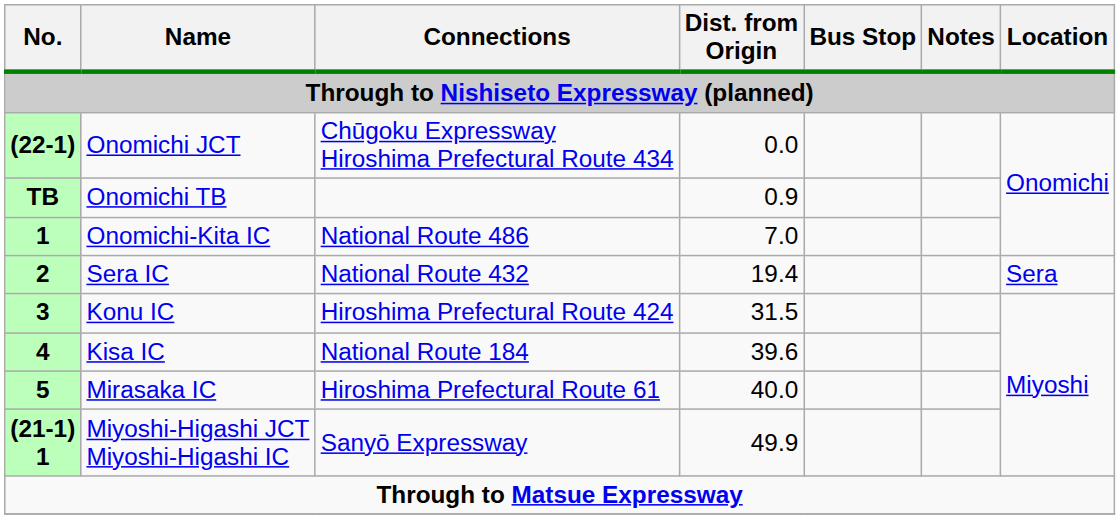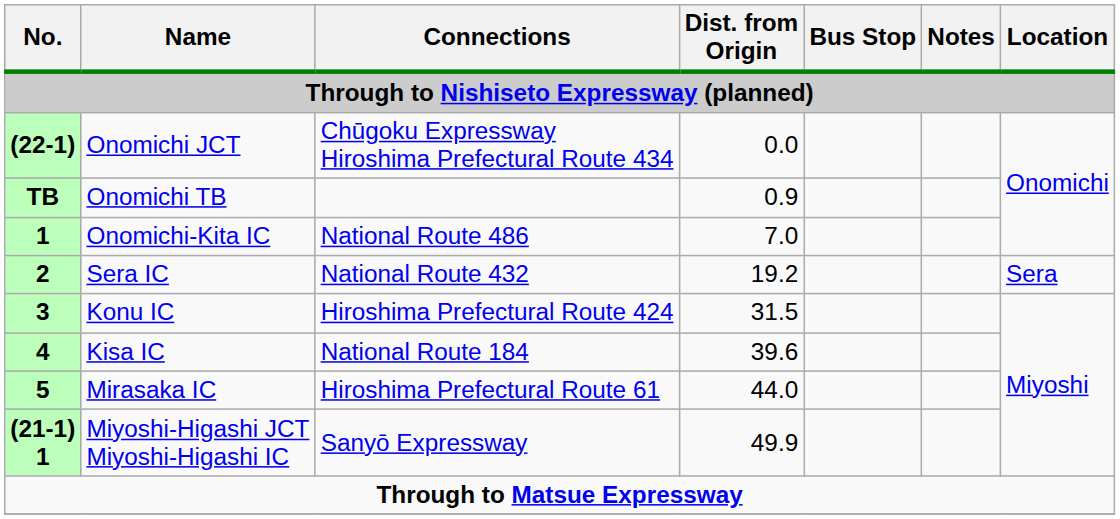Sera IC | Dist. from Origin: 19.4 -> 19.2
Mirasaka IC | Dist. from Origin: 40.0 -> 44.0
